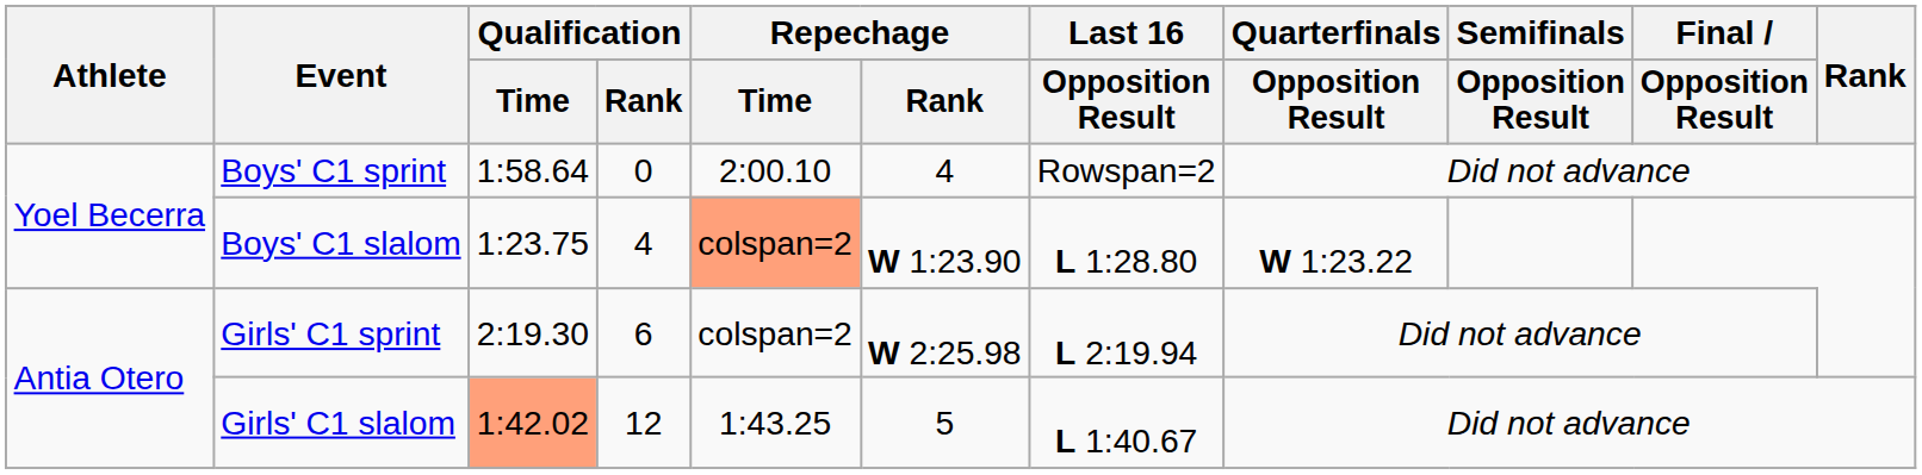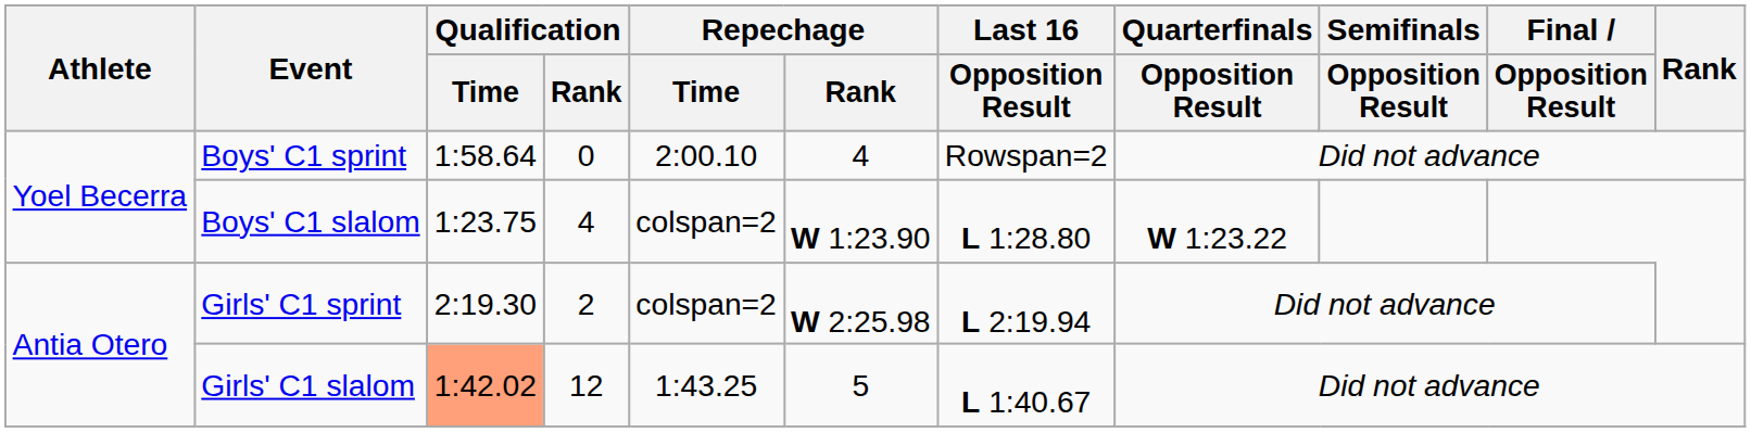Boys' C1 slalom | Repechage / Time: lightsalmon background -> no background
Girls' C1 sprint | Qualification / Rank: 6 -> 2
